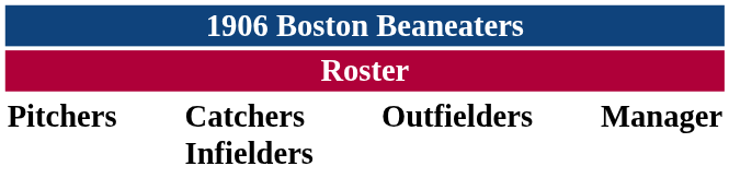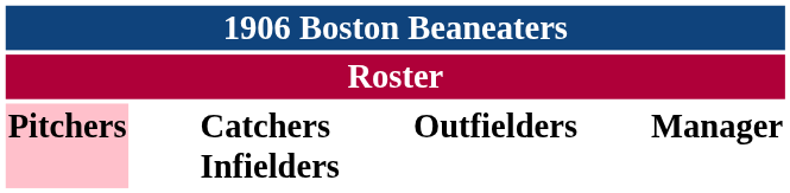Pitchers | column 1: no background -> pink background
